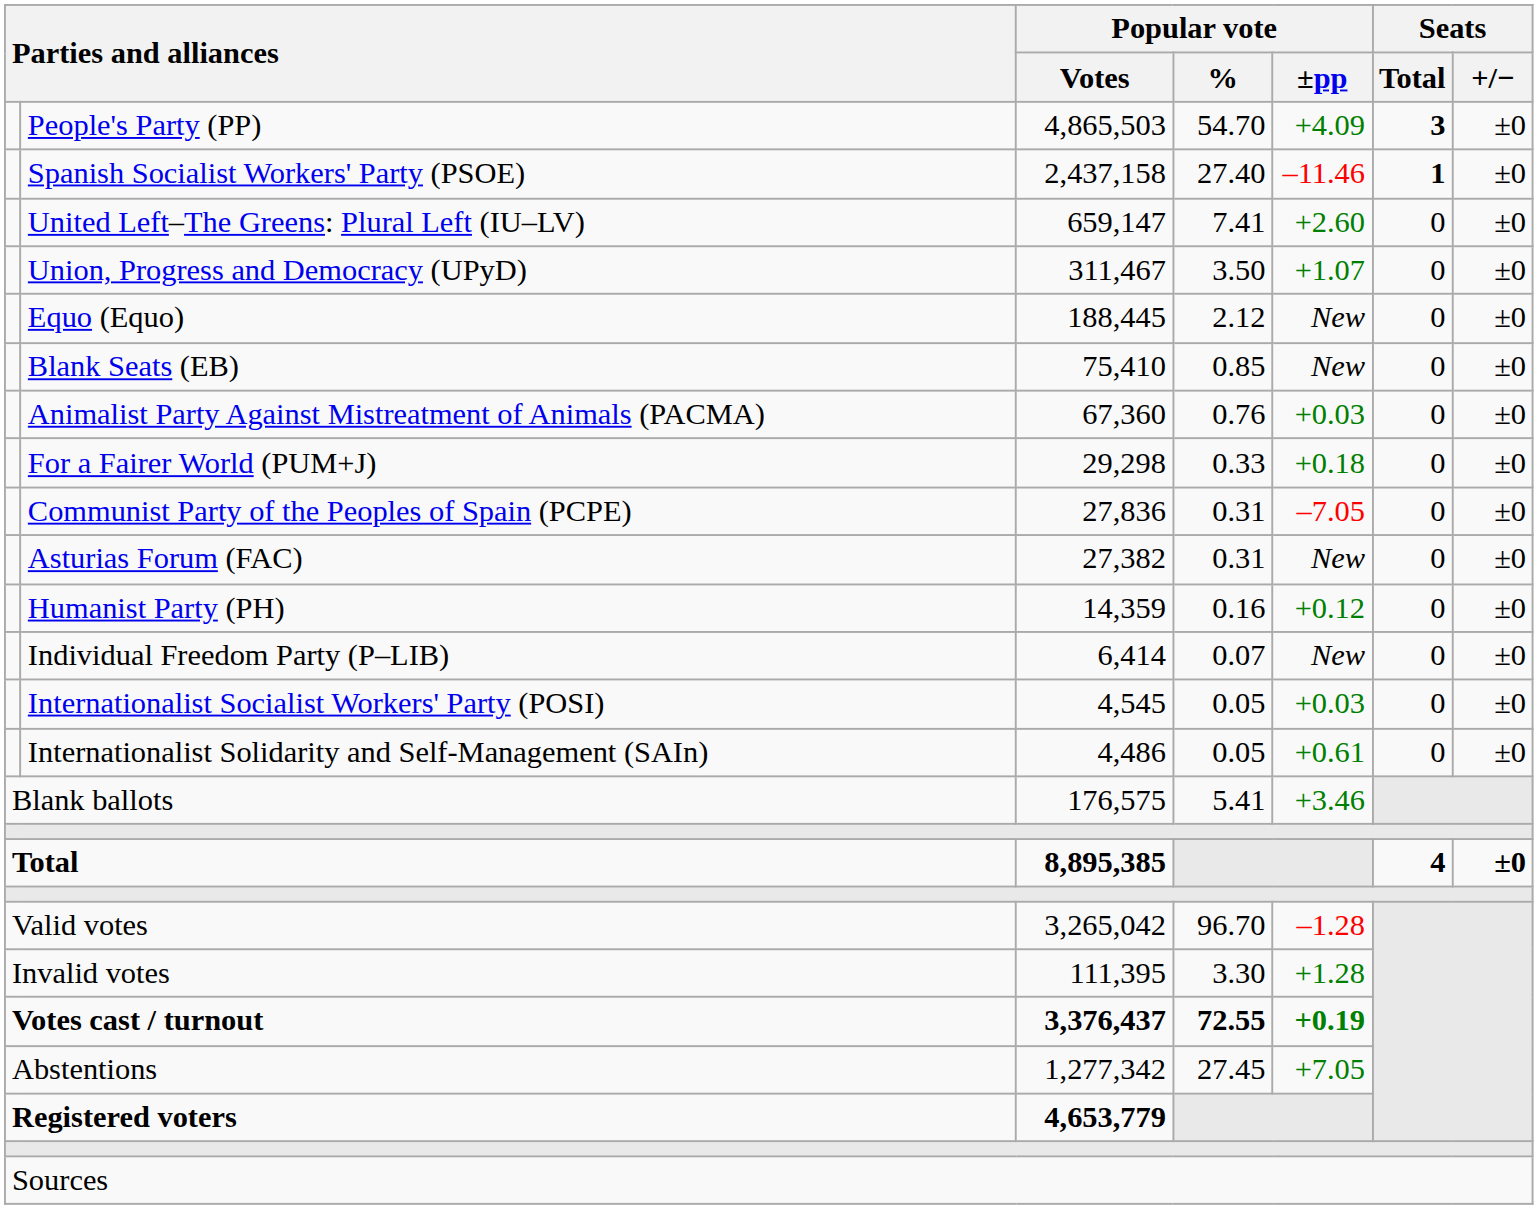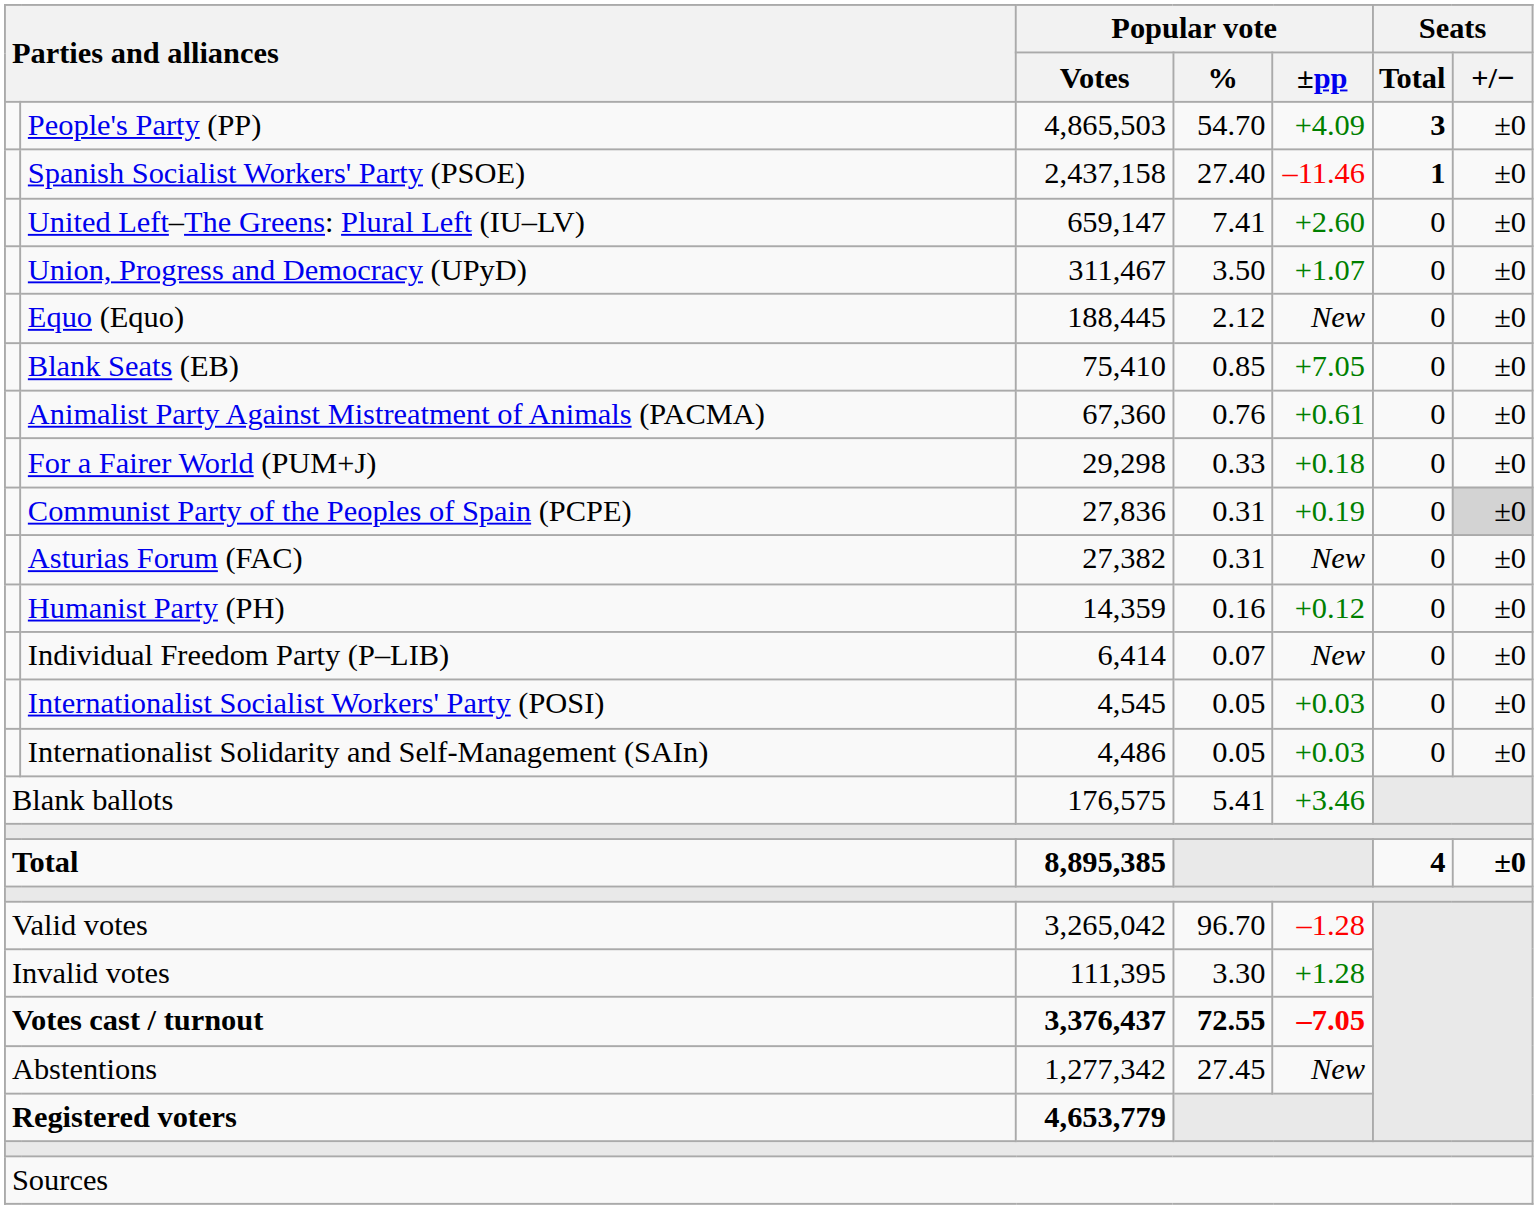Blank Seats (EB) | Popular vote / ±pp: New -> +7.05
Animalist Party Against Mistreatment of Animals (PACMA) | Popular vote / ±pp: +0.03 -> +0.61
Communist Party of the Peoples of Spain (PCPE) | Popular vote / ±pp: –7.05 -> +0.19
Communist Party of the Peoples of Spain (PCPE) | Seats / +/−: no background -> lightgrey background
Internationalist Solidarity and Self-Management (SAIn) | Popular vote / ±pp: +0.61 -> +0.03
Votes cast / turnout | Popular vote / ±pp: +0.19 -> –7.05
Abstentions | Popular vote / ±pp: +7.05 -> New
